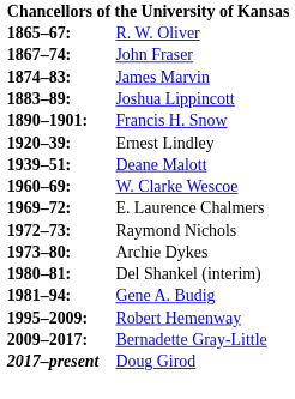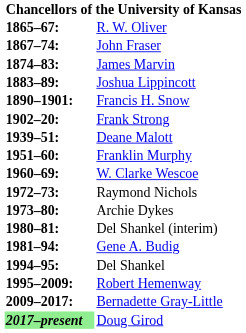+ row: 1902–20: | Frank Strong
- row: 1920–39: | Ernest Lindley
+ row: 1951–60: | Franklin Murphy
- row: 1969–72: | E. Laurence Chalmers
+ row: 1994–95: | Del Shankel
Doug Girod | column 1: no background -> lightgreen background
